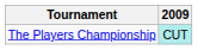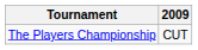The Players Championship | 2009: paleturquoise background -> no background
